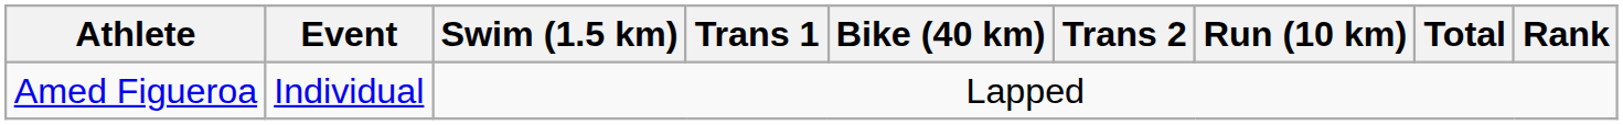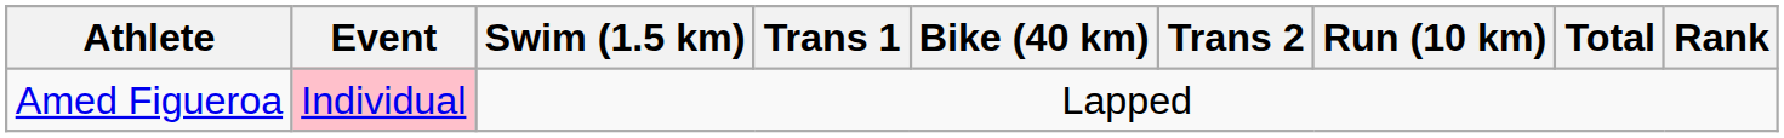Amed Figueroa | Event: no background -> pink background
